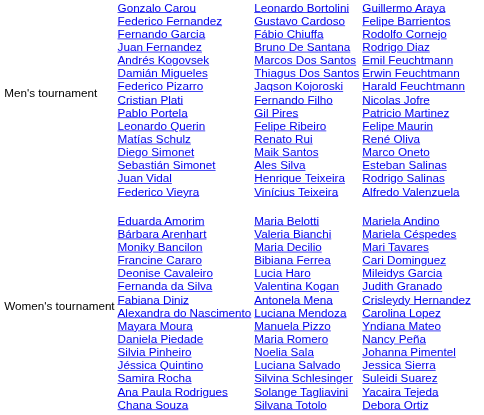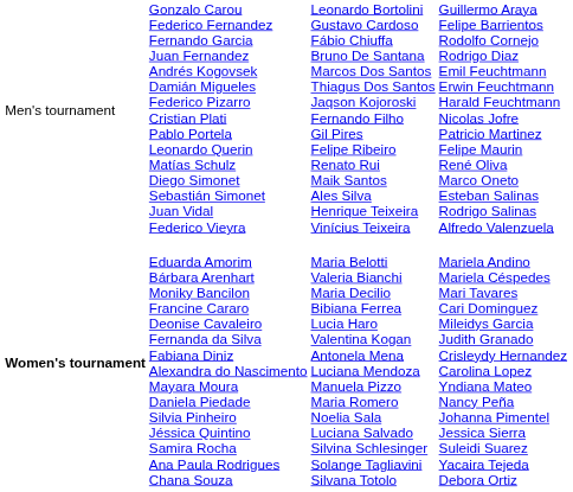Women's tournament | column 1: normal -> bold
